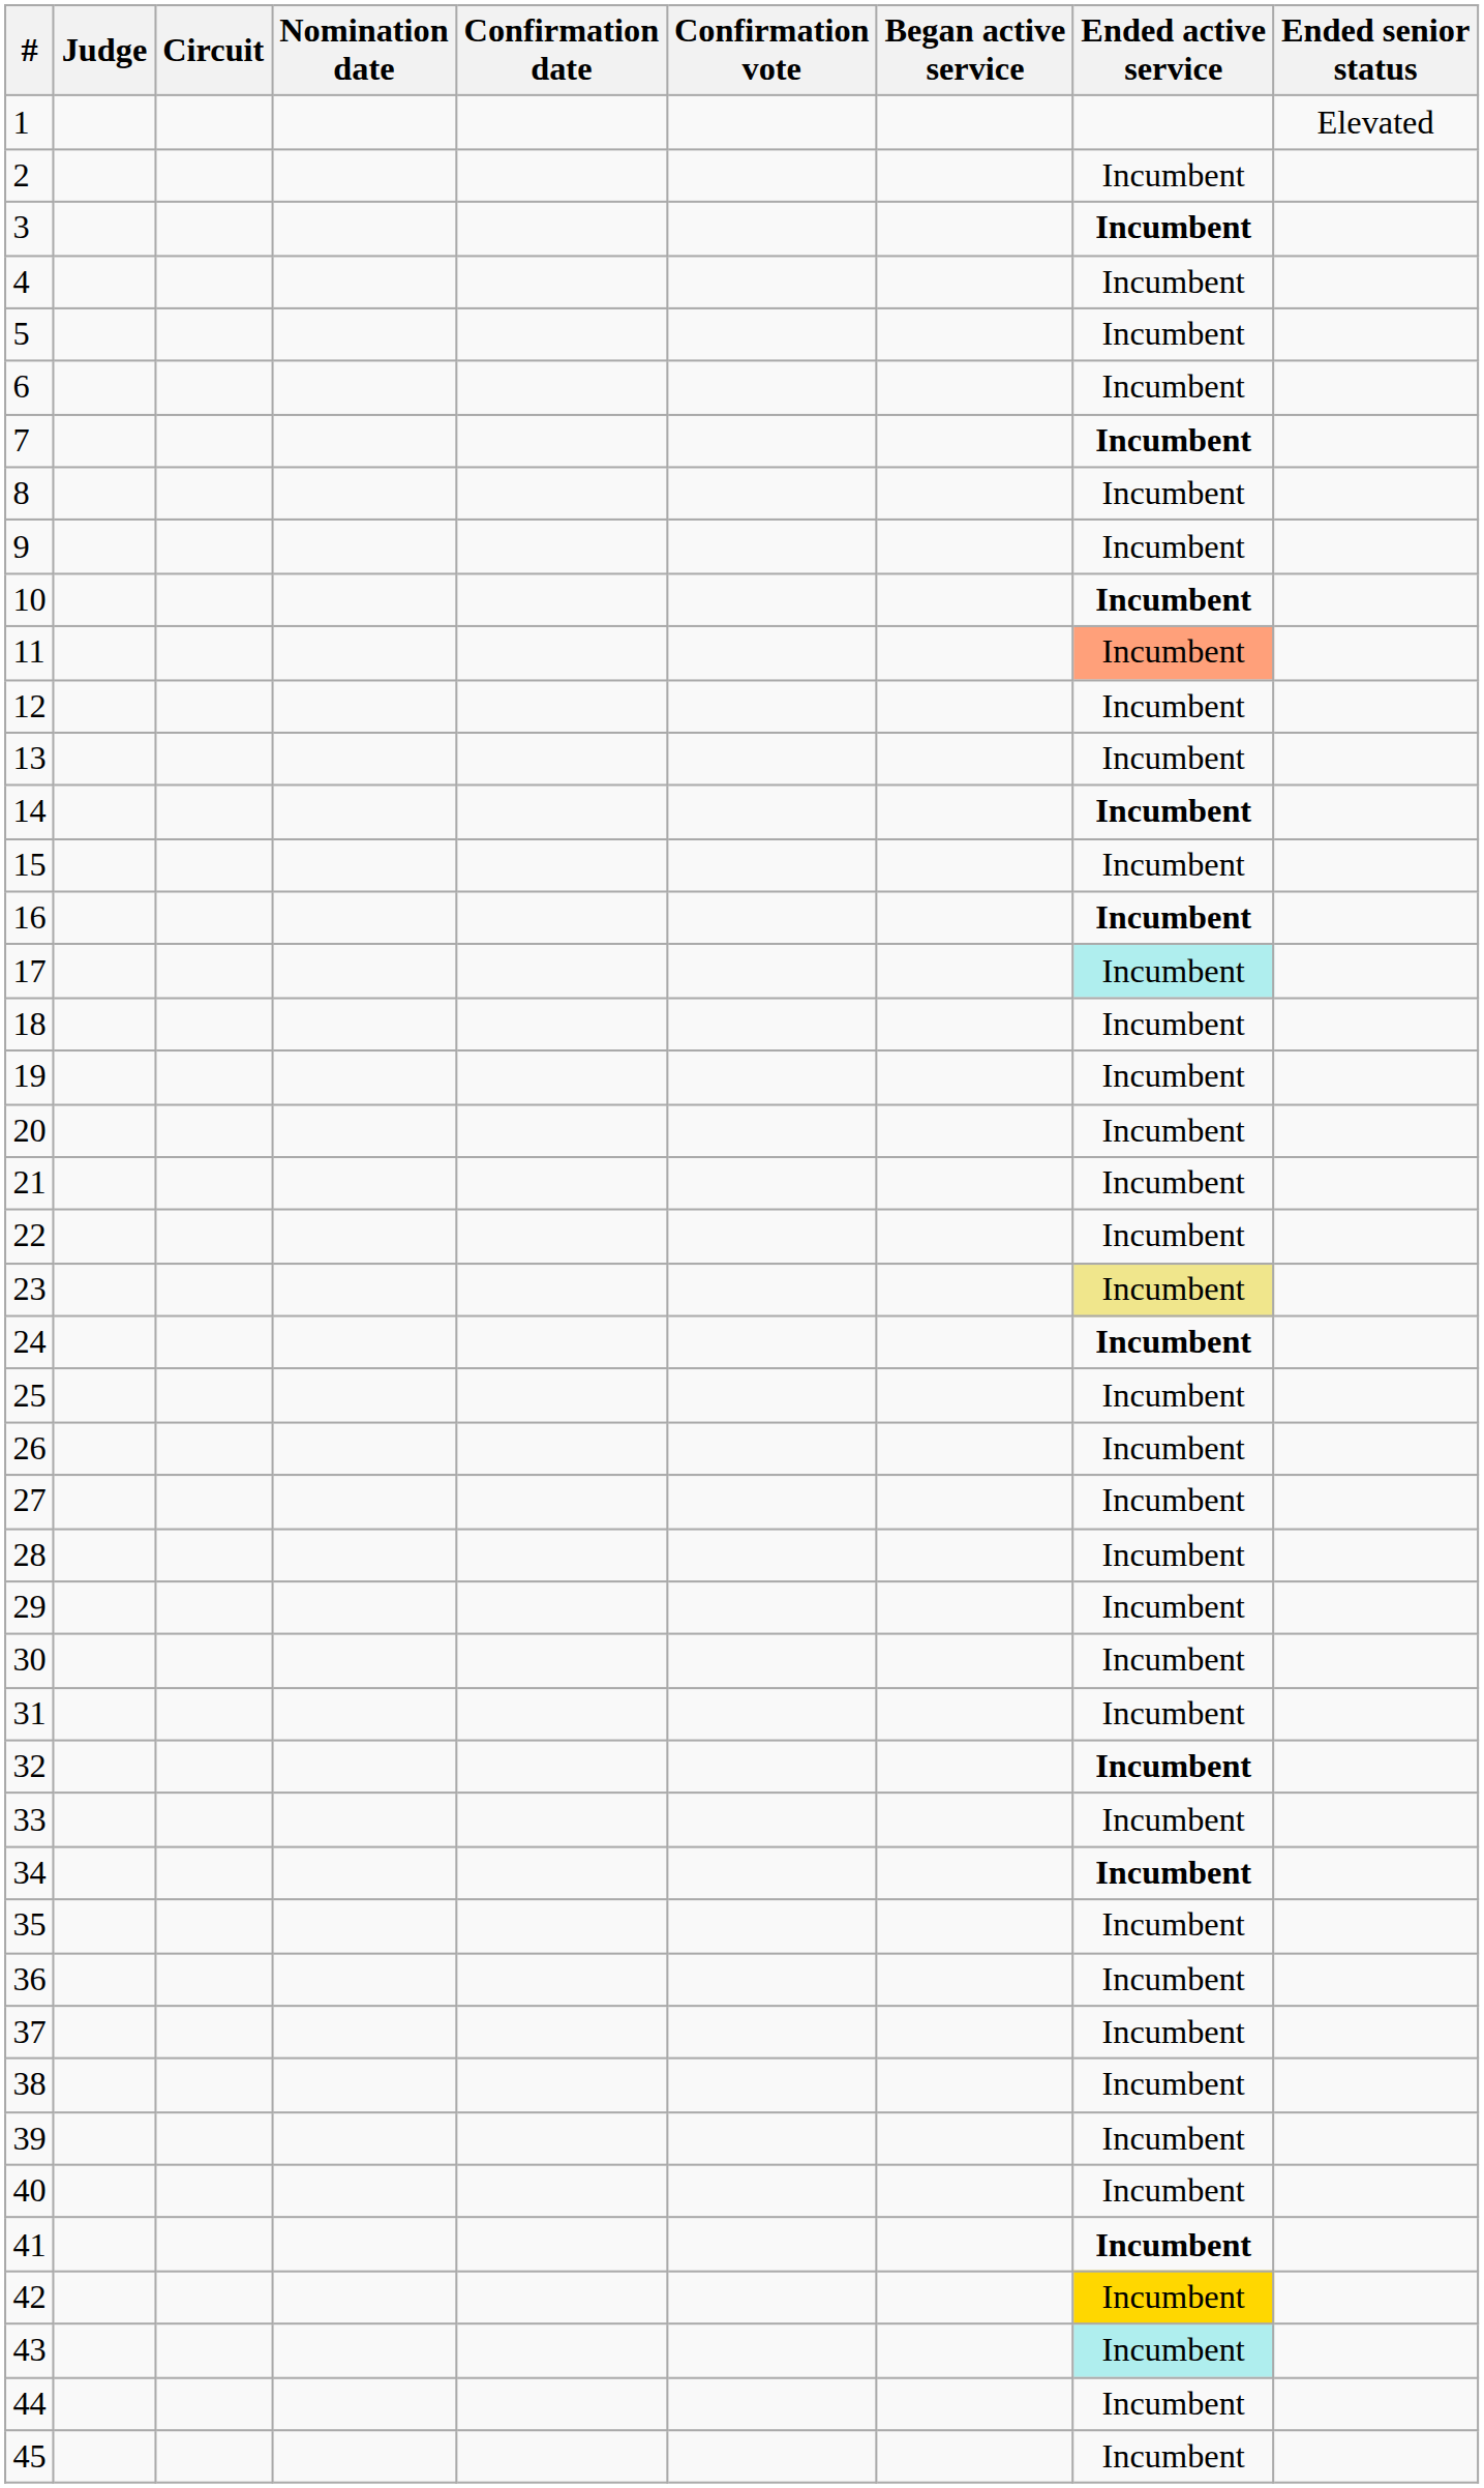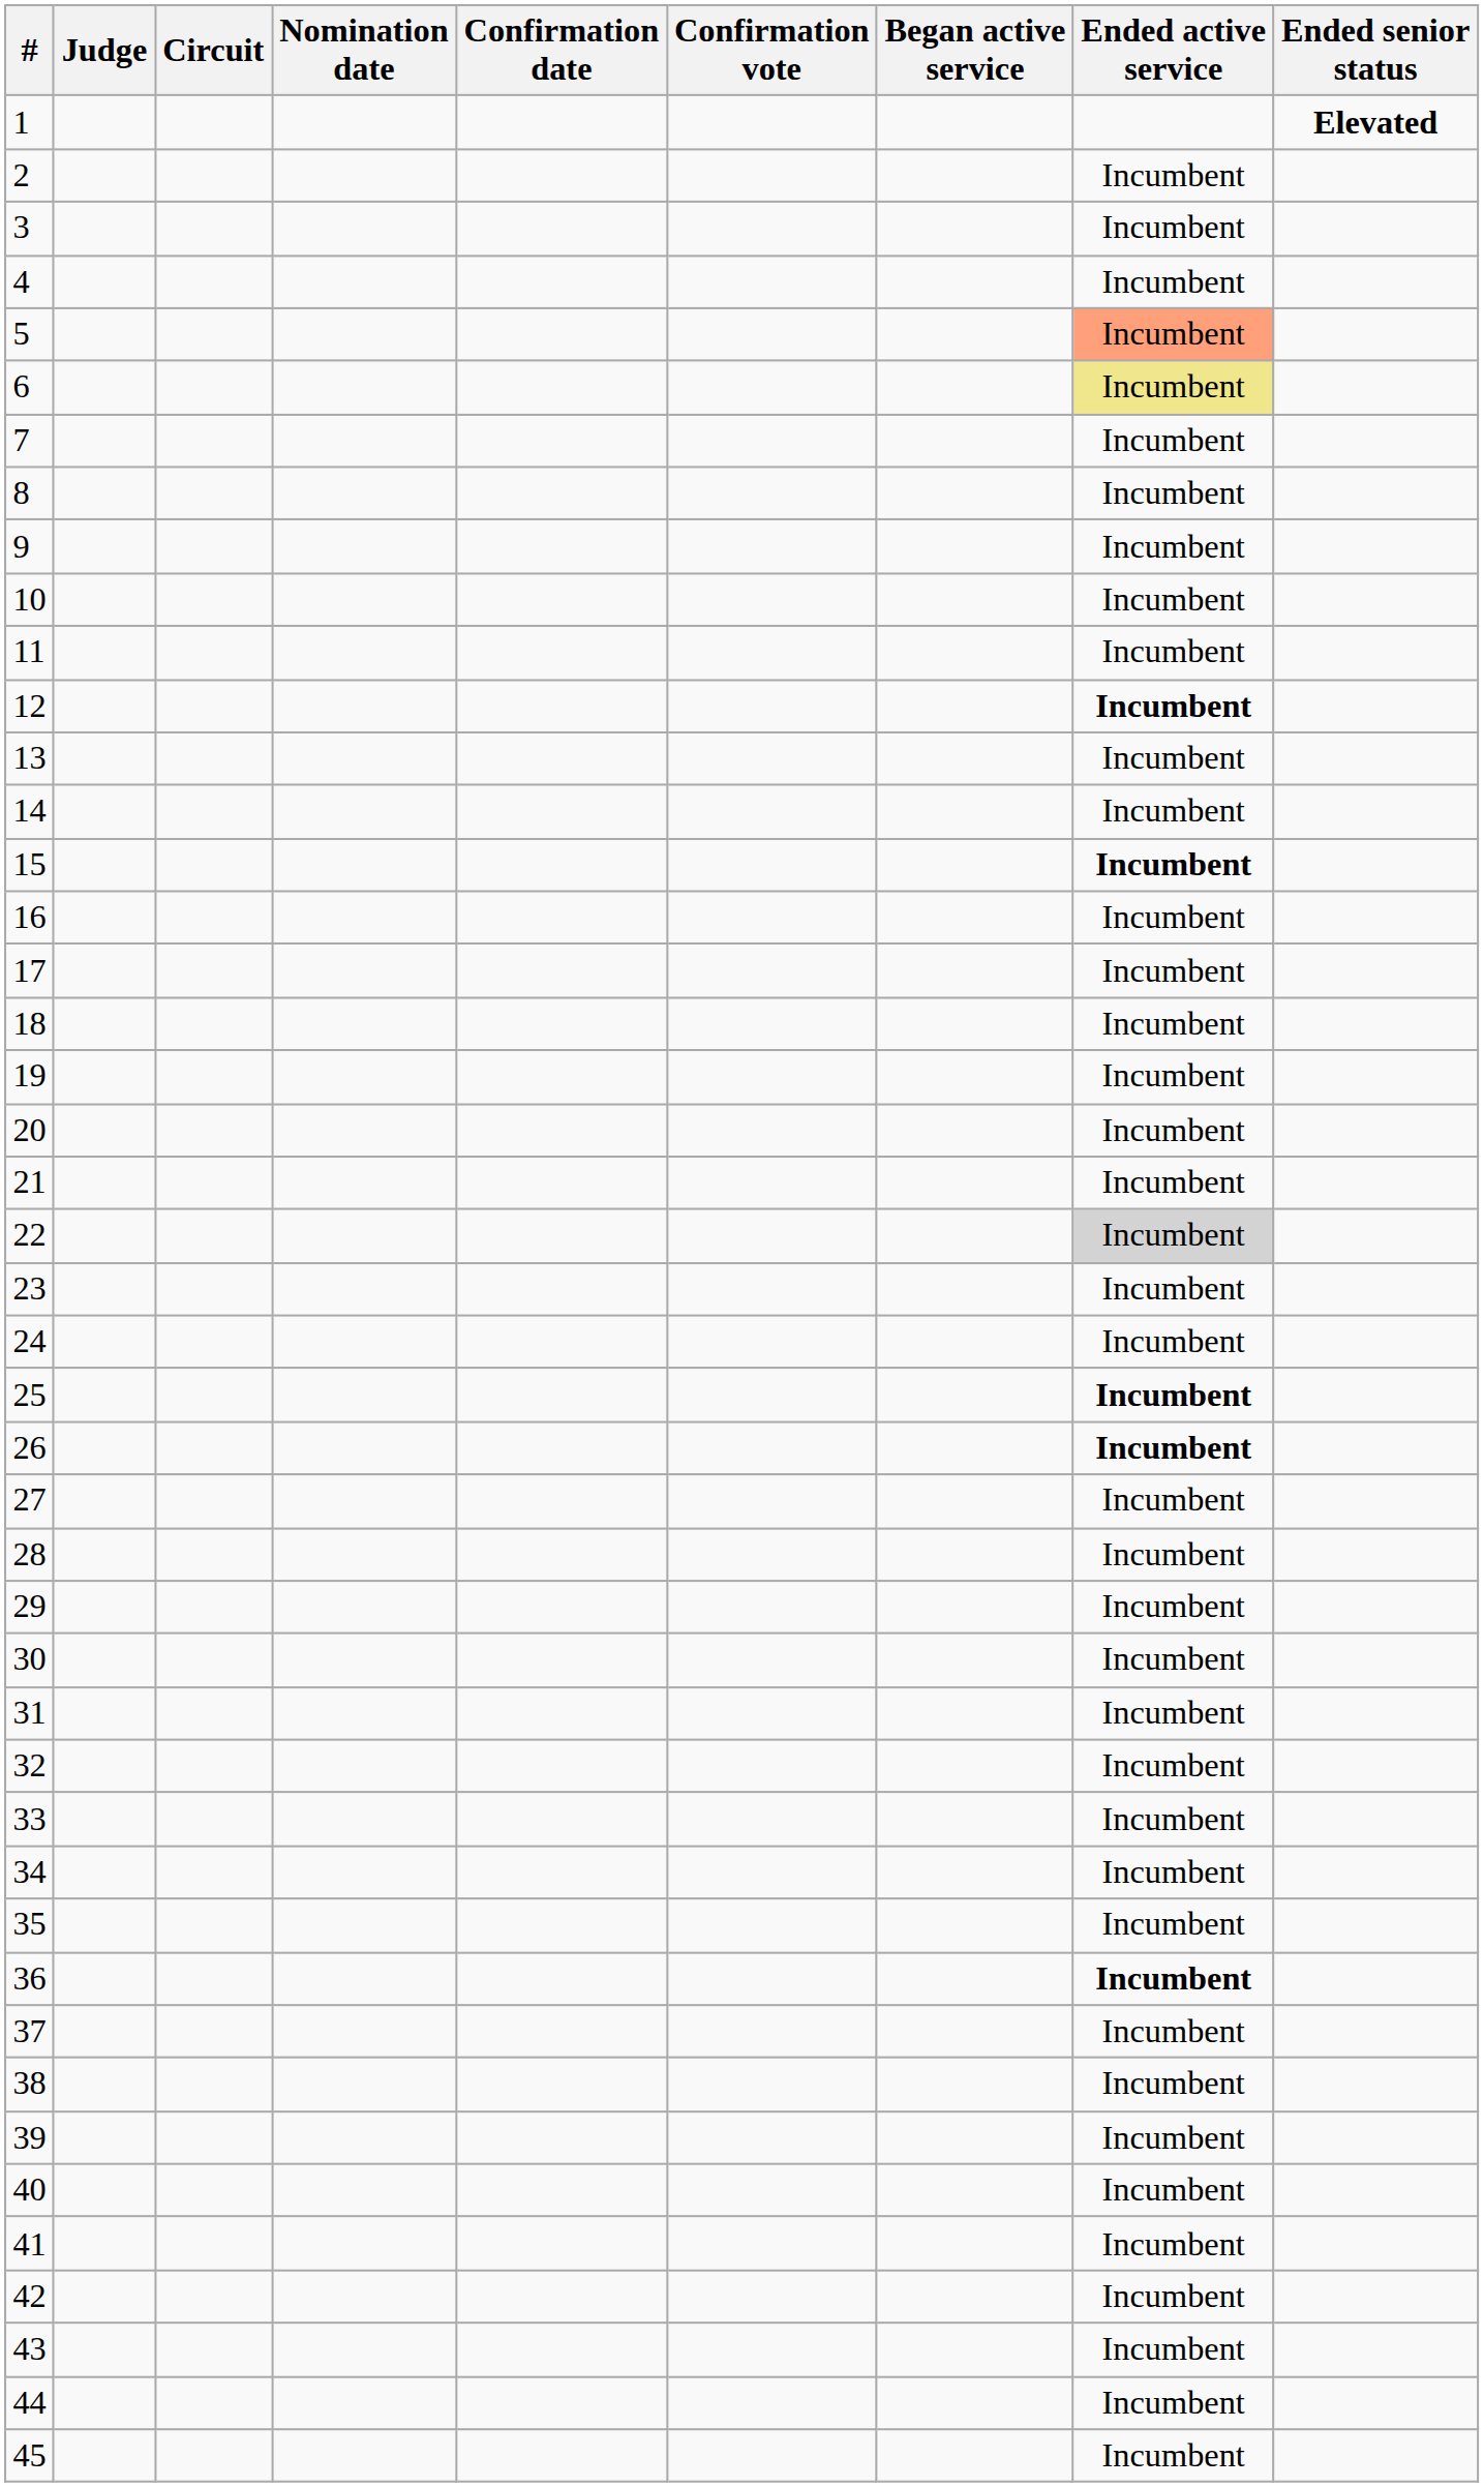1 | Ended senior status: normal -> bold
3 | Ended active service: bold -> normal
5 | Ended active service: no background -> lightsalmon background
6 | Ended active service: no background -> khaki background
7 | Ended active service: bold -> normal
10 | Ended active service: bold -> normal
11 | Ended active service: lightsalmon background -> no background
12 | Ended active service: normal -> bold
14 | Ended active service: bold -> normal
15 | Ended active service: normal -> bold
16 | Ended active service: bold -> normal
17 | Ended active service: paleturquoise background -> no background
22 | Ended active service: no background -> lightgrey background
23 | Ended active service: khaki background -> no background
24 | Ended active service: bold -> normal
25 | Ended active service: normal -> bold
26 | Ended active service: normal -> bold
32 | Ended active service: bold -> normal
34 | Ended active service: bold -> normal
36 | Ended active service: normal -> bold
41 | Ended active service: bold -> normal
42 | Ended active service: gold background -> no background
43 | Ended active service: paleturquoise background -> no background
